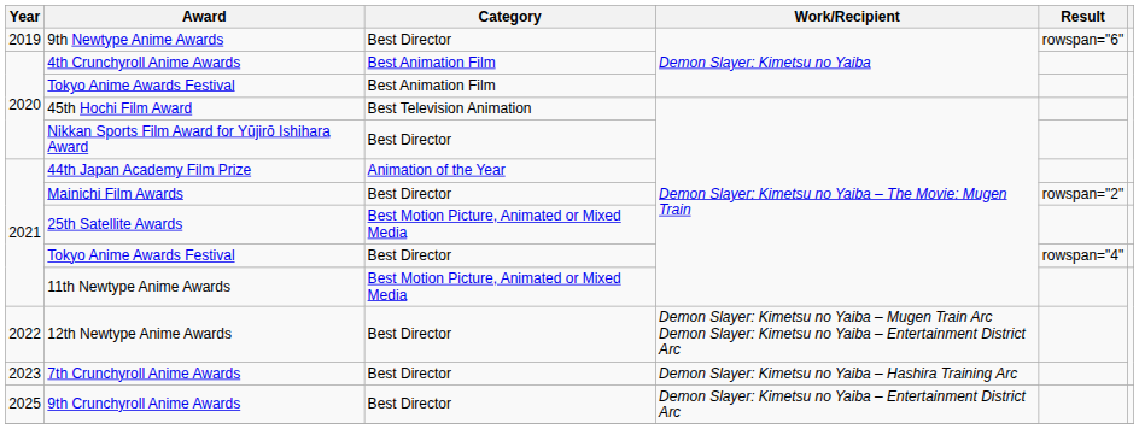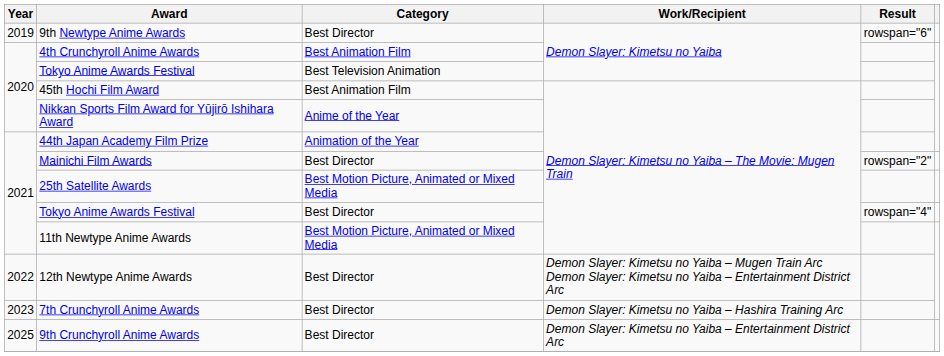2020 / Tokyo Anime Awards Festival | Category: Best Animation Film -> Best Television Animation
45th Hochi Film Award | Category: Best Television Animation -> Best Animation Film
Nikkan Sports Film Award for Yūjirō Ishihara Award | Category: Best Director -> Anime of the Year
